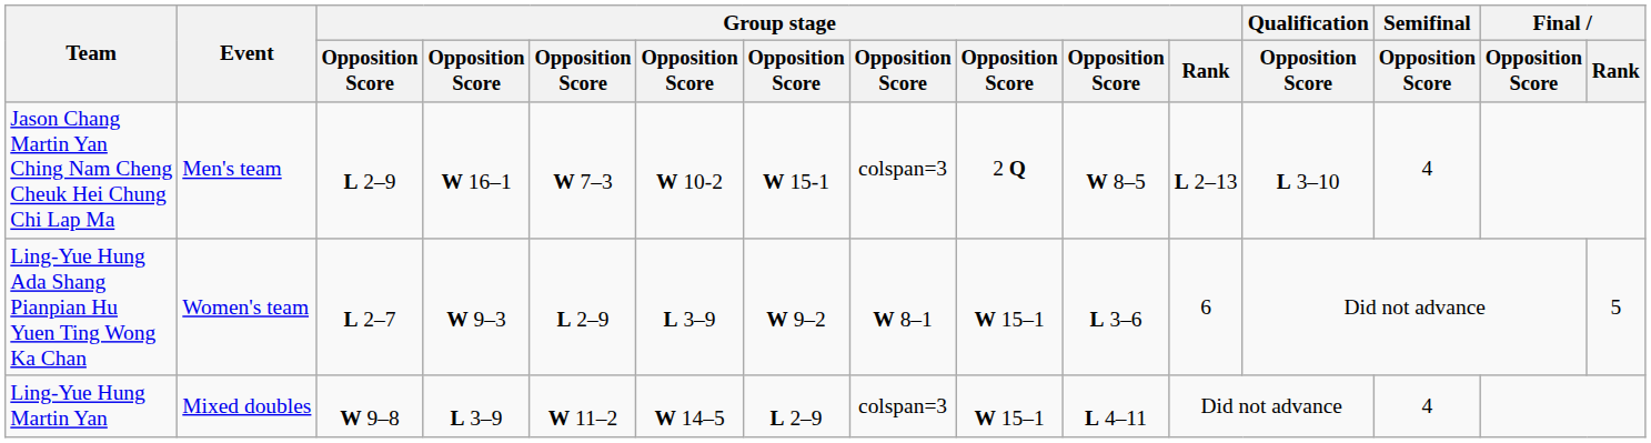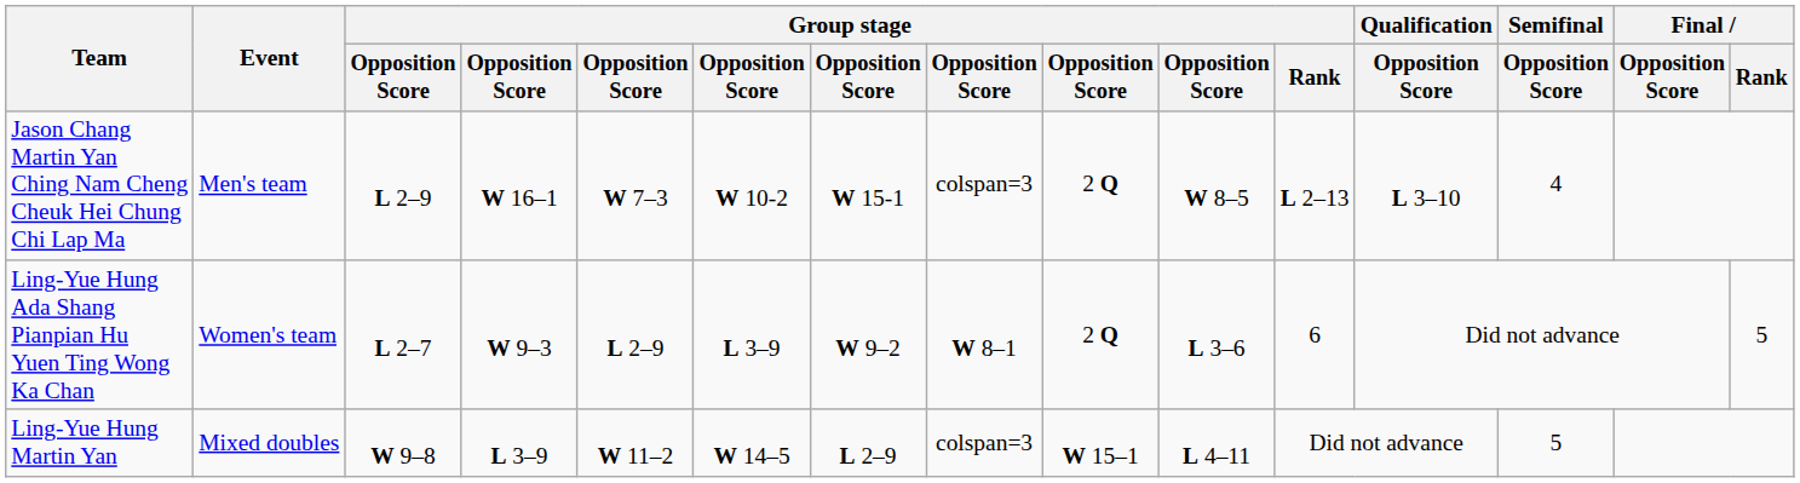Ling-Yue Hung Ada Shang Pianpian Hu Yuen Ting Wong Ka Chan | column 9: W 15–1 -> 2 Q
Ling-Yue Hung Martin Yan | Semifinal / Opposition Score: 4 -> 5
